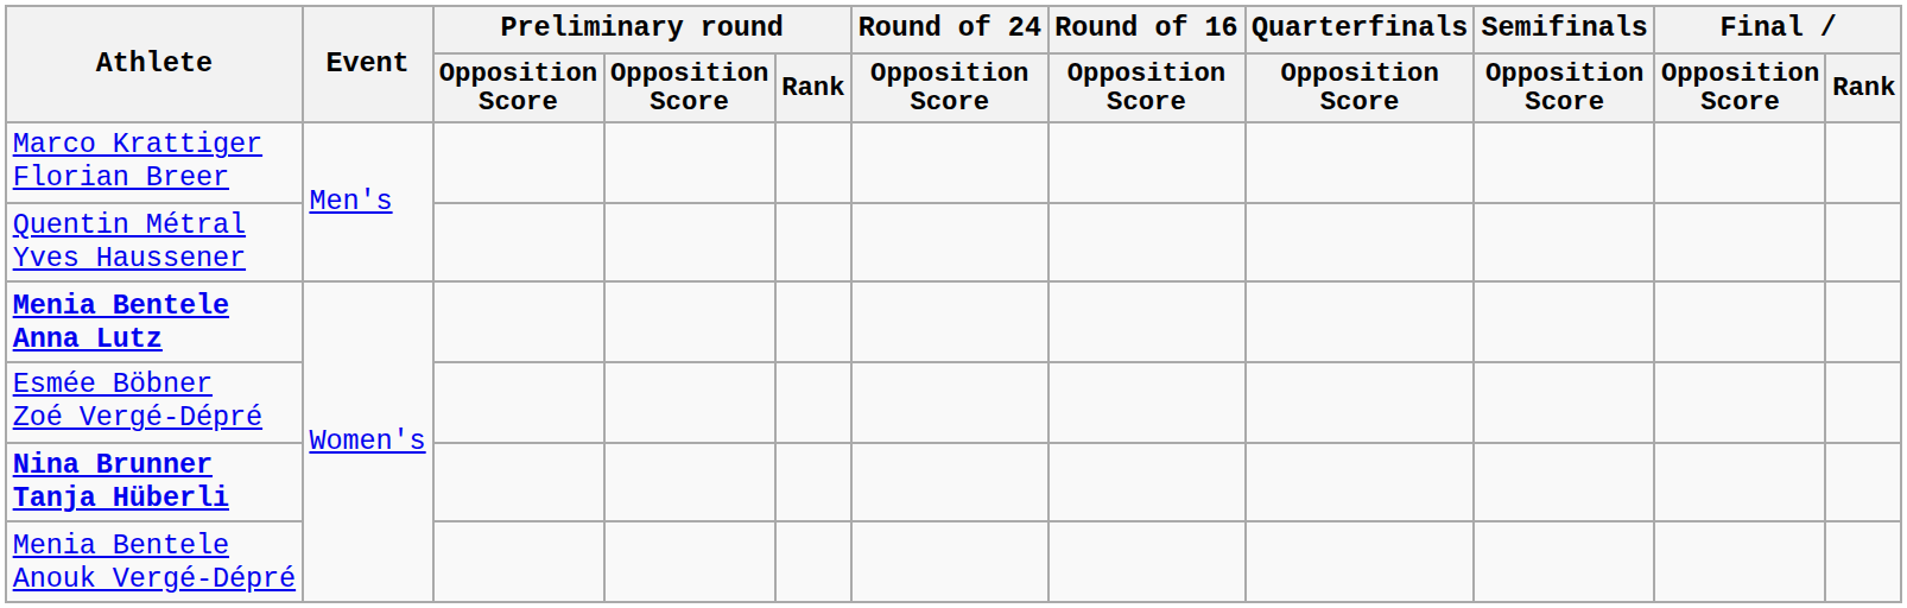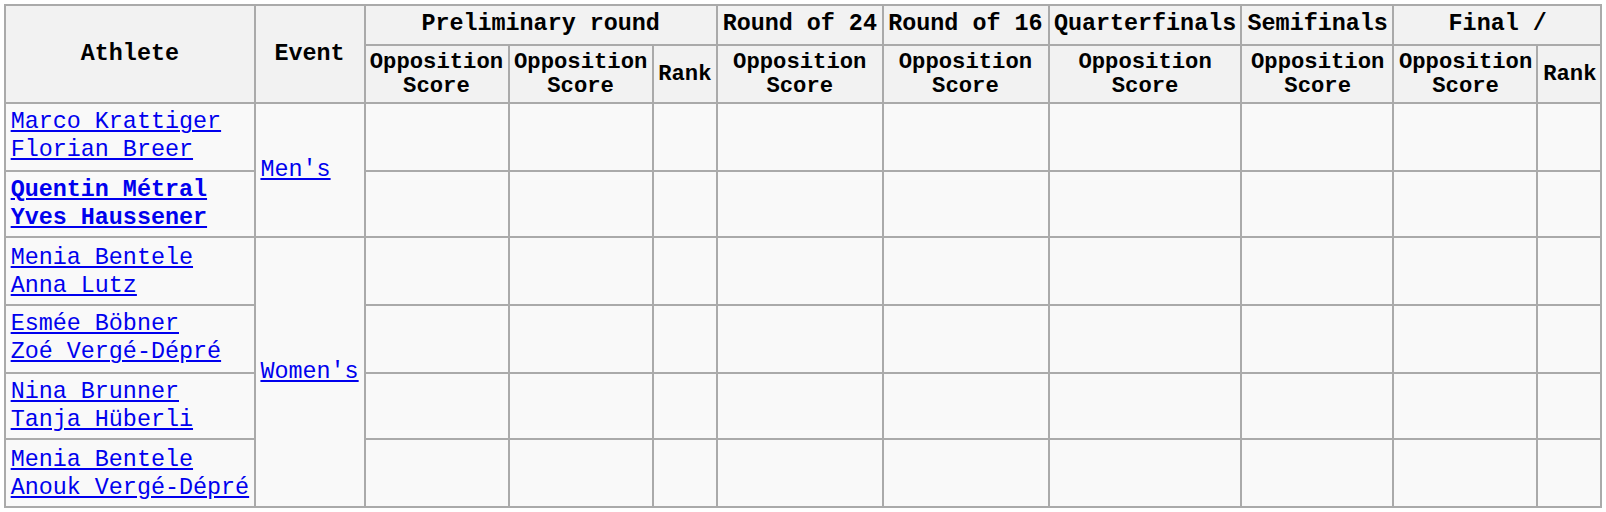Quentin Métral Yves Haussener | Athlete: normal -> bold
Menia Bentele Anna Lutz | Athlete: bold -> normal
Nina Brunner Tanja Hüberli | Athlete: bold -> normal
